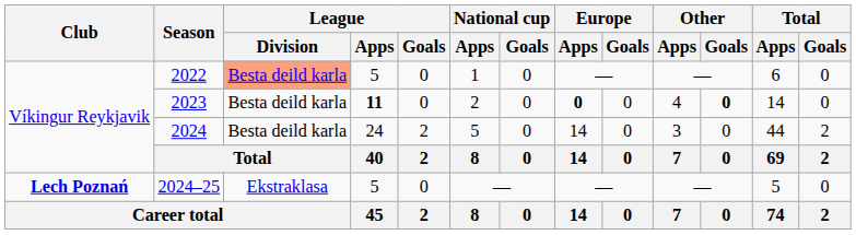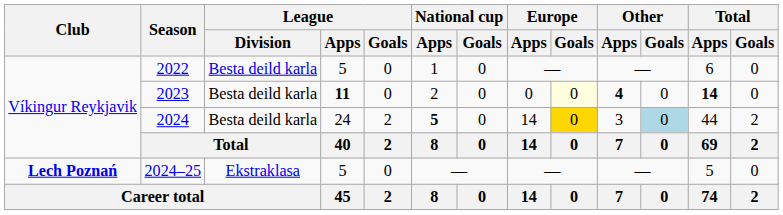2022 | League / Division: lightsalmon background -> no background
2023 | Europe / Apps: bold -> normal
2023 | Europe / Goals: no background -> lightyellow background
2023 | Other / Apps: normal -> bold
2023 | Other / Goals: bold -> normal
2023 | Total / Apps: normal -> bold
2024 | National cup / Apps: normal -> bold
2024 | Europe / Goals: no background -> gold background
2024 | Other / Goals: no background -> lightblue background
